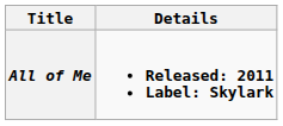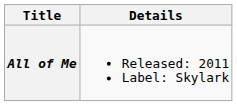row 2 | Details: bold -> normal
